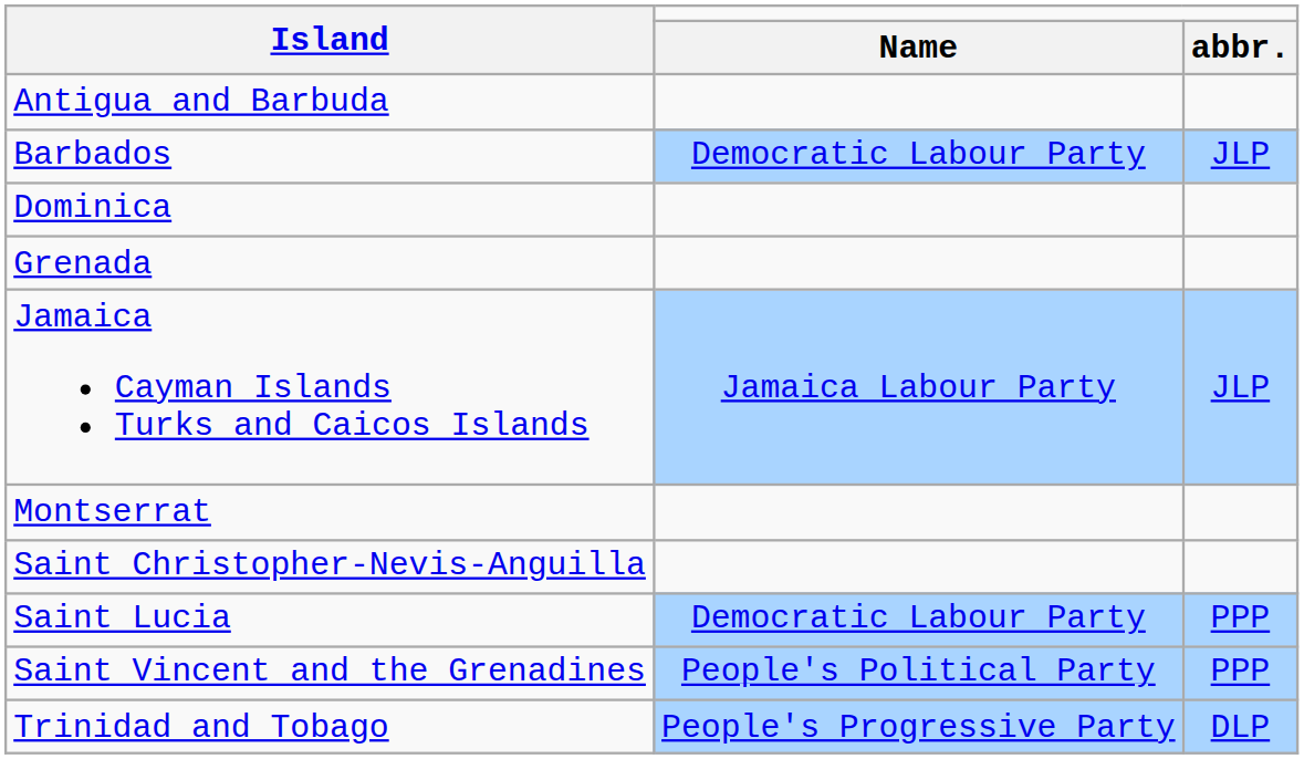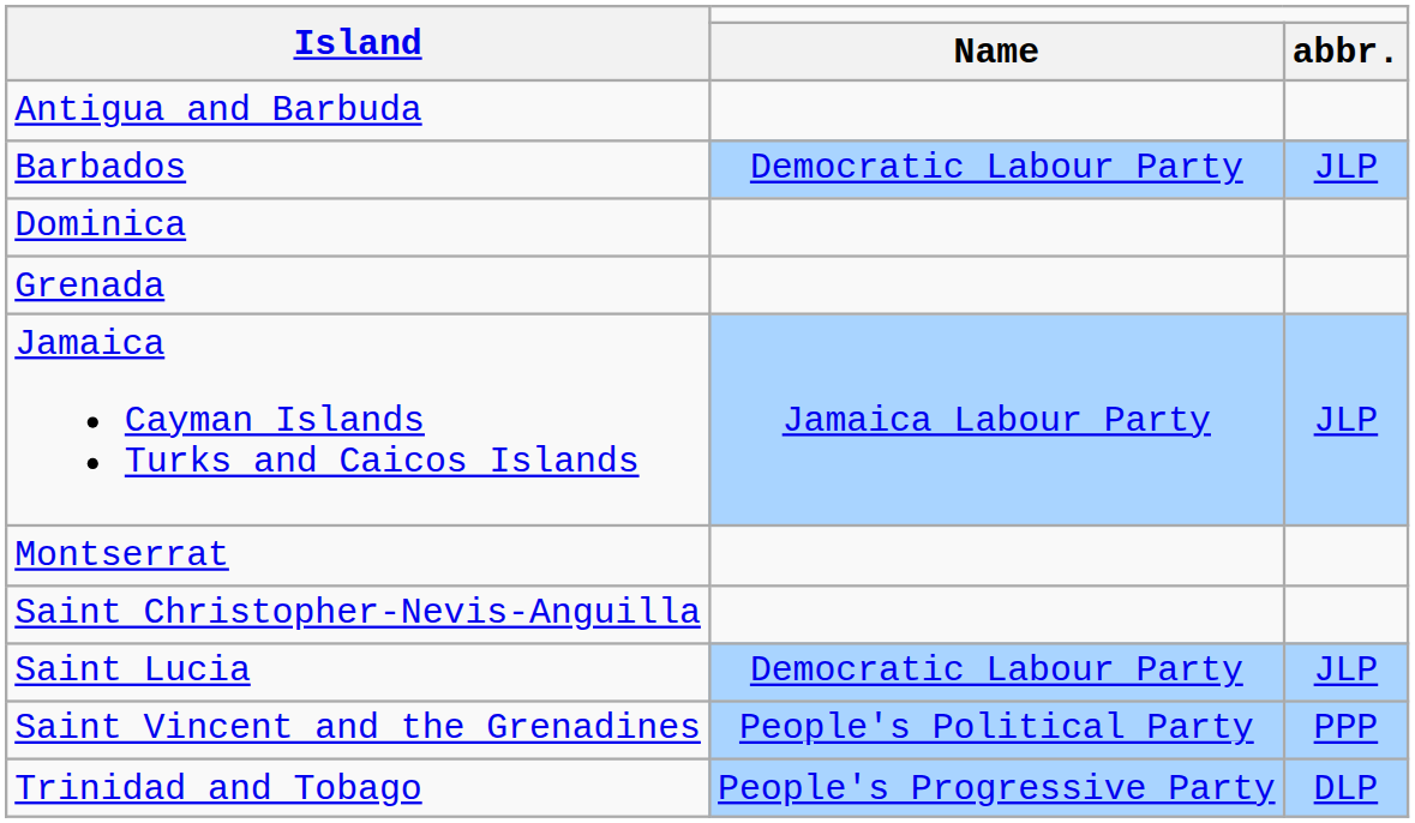Saint Lucia | abbr.: PPP -> JLP
